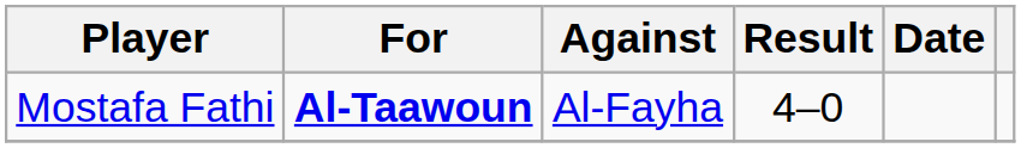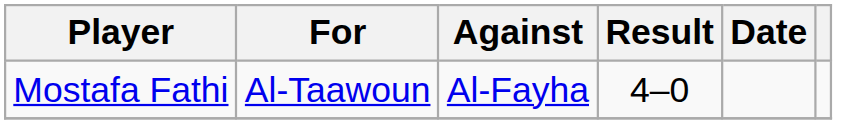Mostafa Fathi | For: bold -> normal
